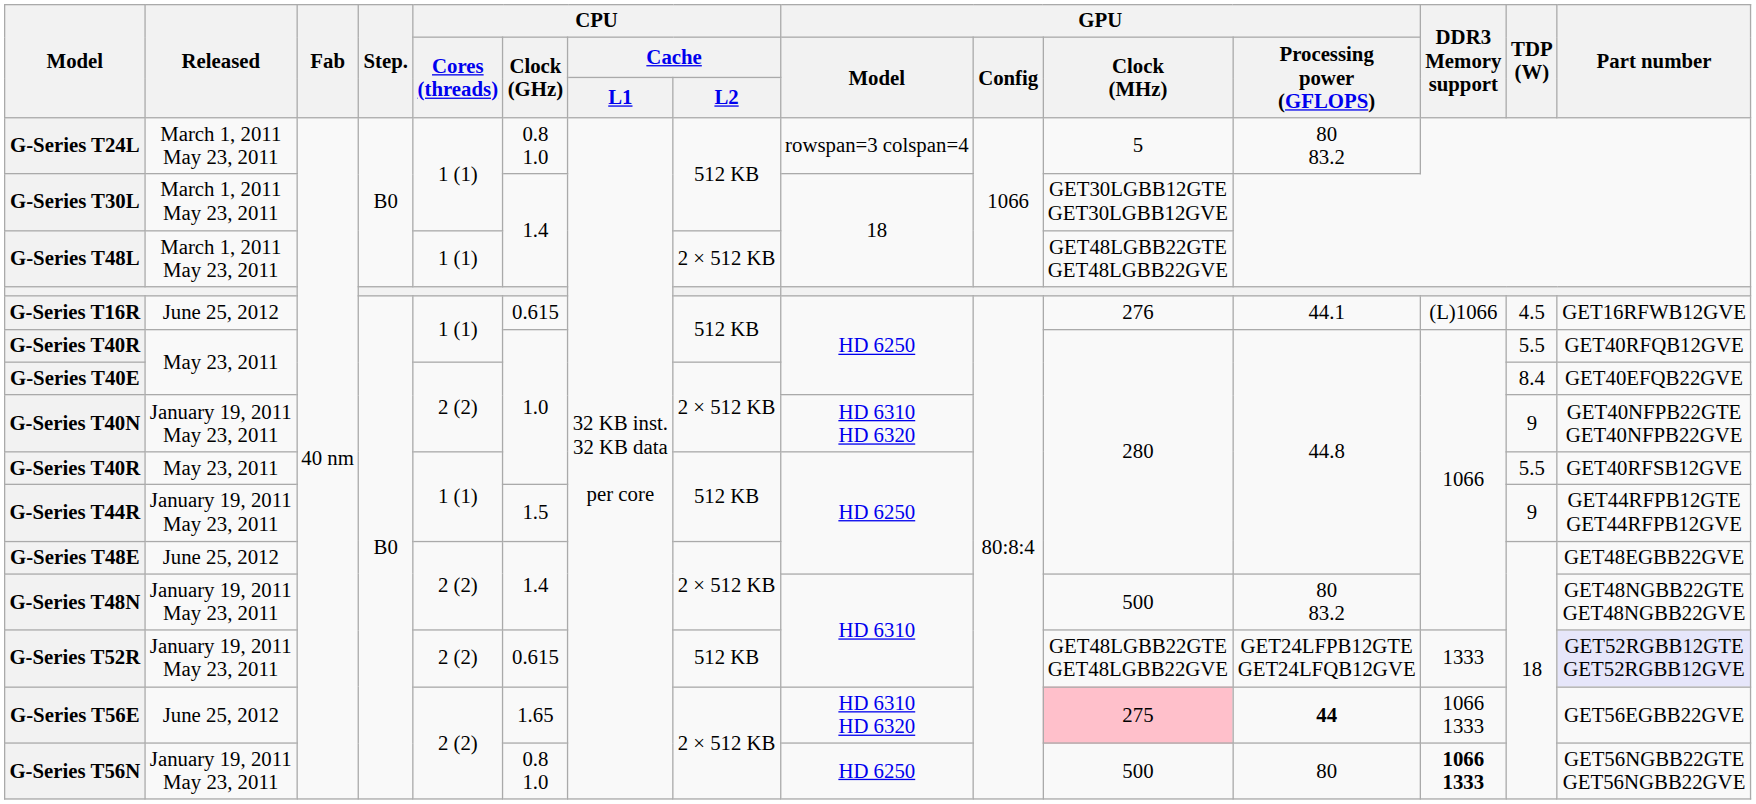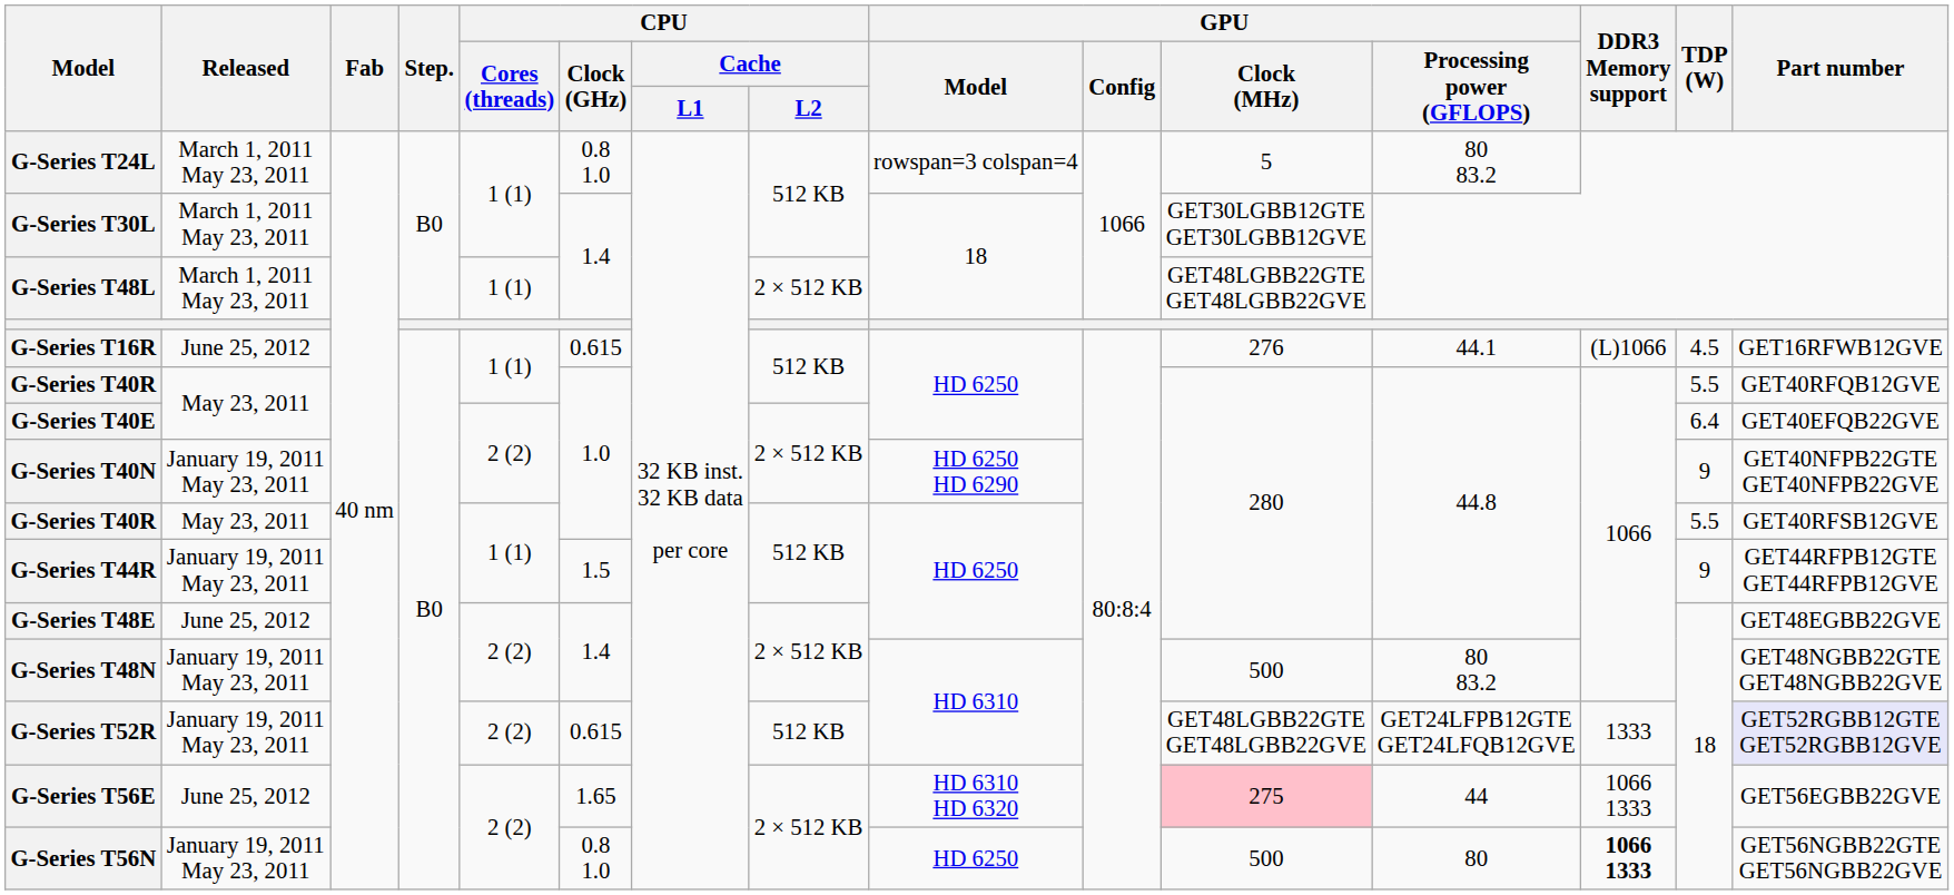G-Series T40E | TDP (W): 8.4 -> 6.4
G-Series T40N | GPU / Model: HD 6310 HD 6320 -> HD 6250 HD 6290
G-Series T56E | GPU / Processing power (GFLOPS): bold -> normal
